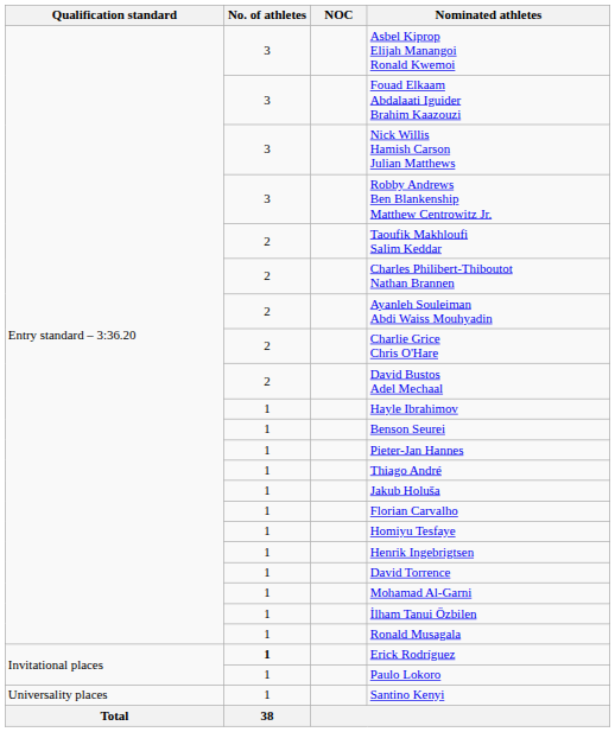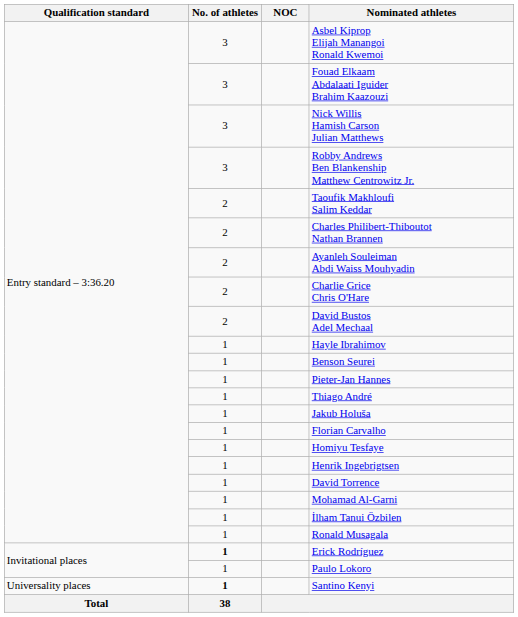Santino Kenyi | No. of athletes: normal -> bold
